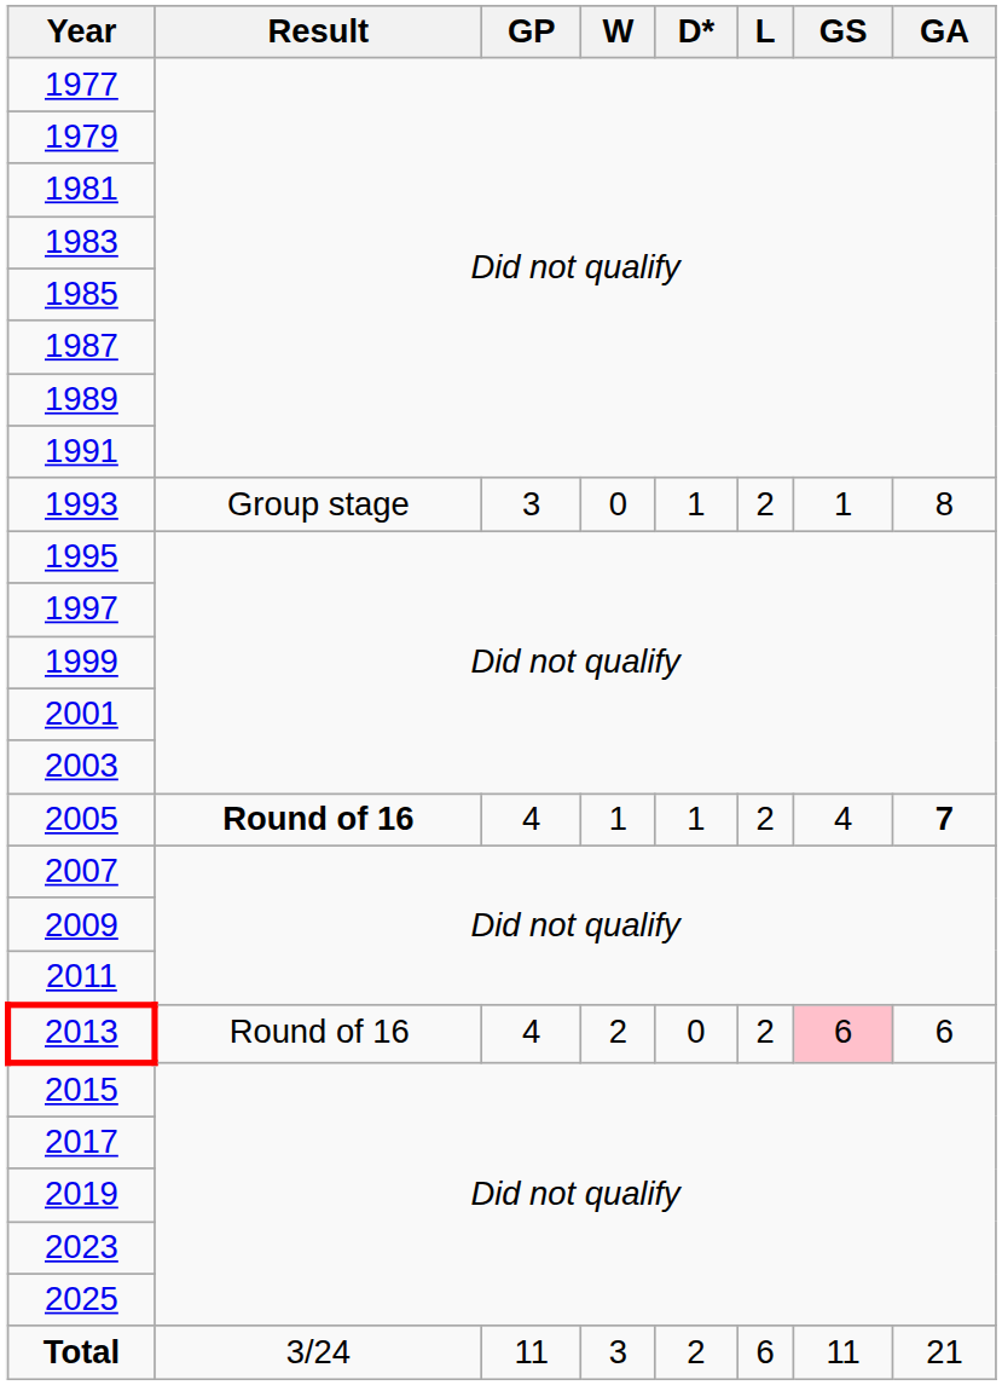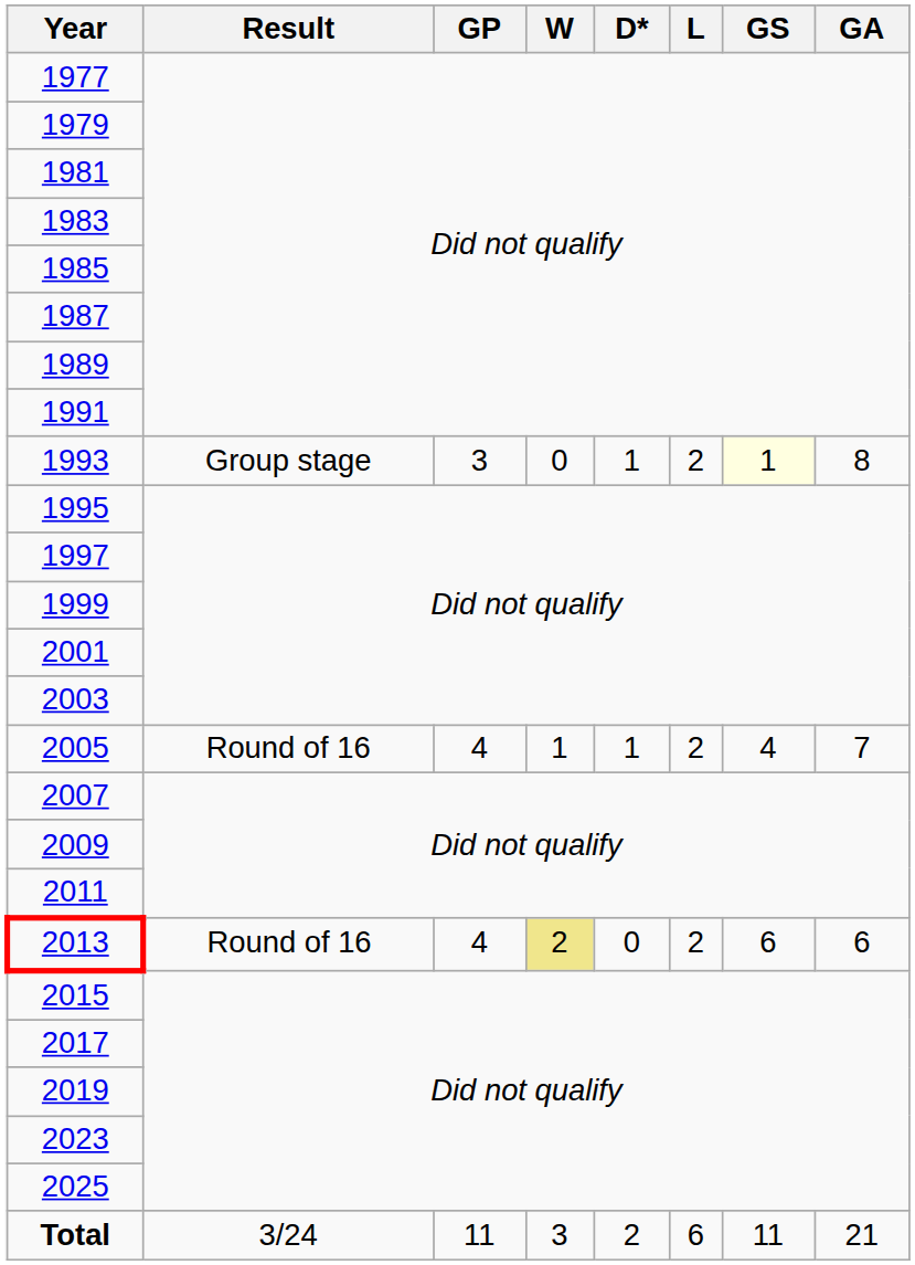1993 | GS: no background -> lightyellow background
2005 | Result: bold -> normal
2005 | GA: bold -> normal
2013 | W: no background -> khaki background
2013 | GS: pink background -> no background
